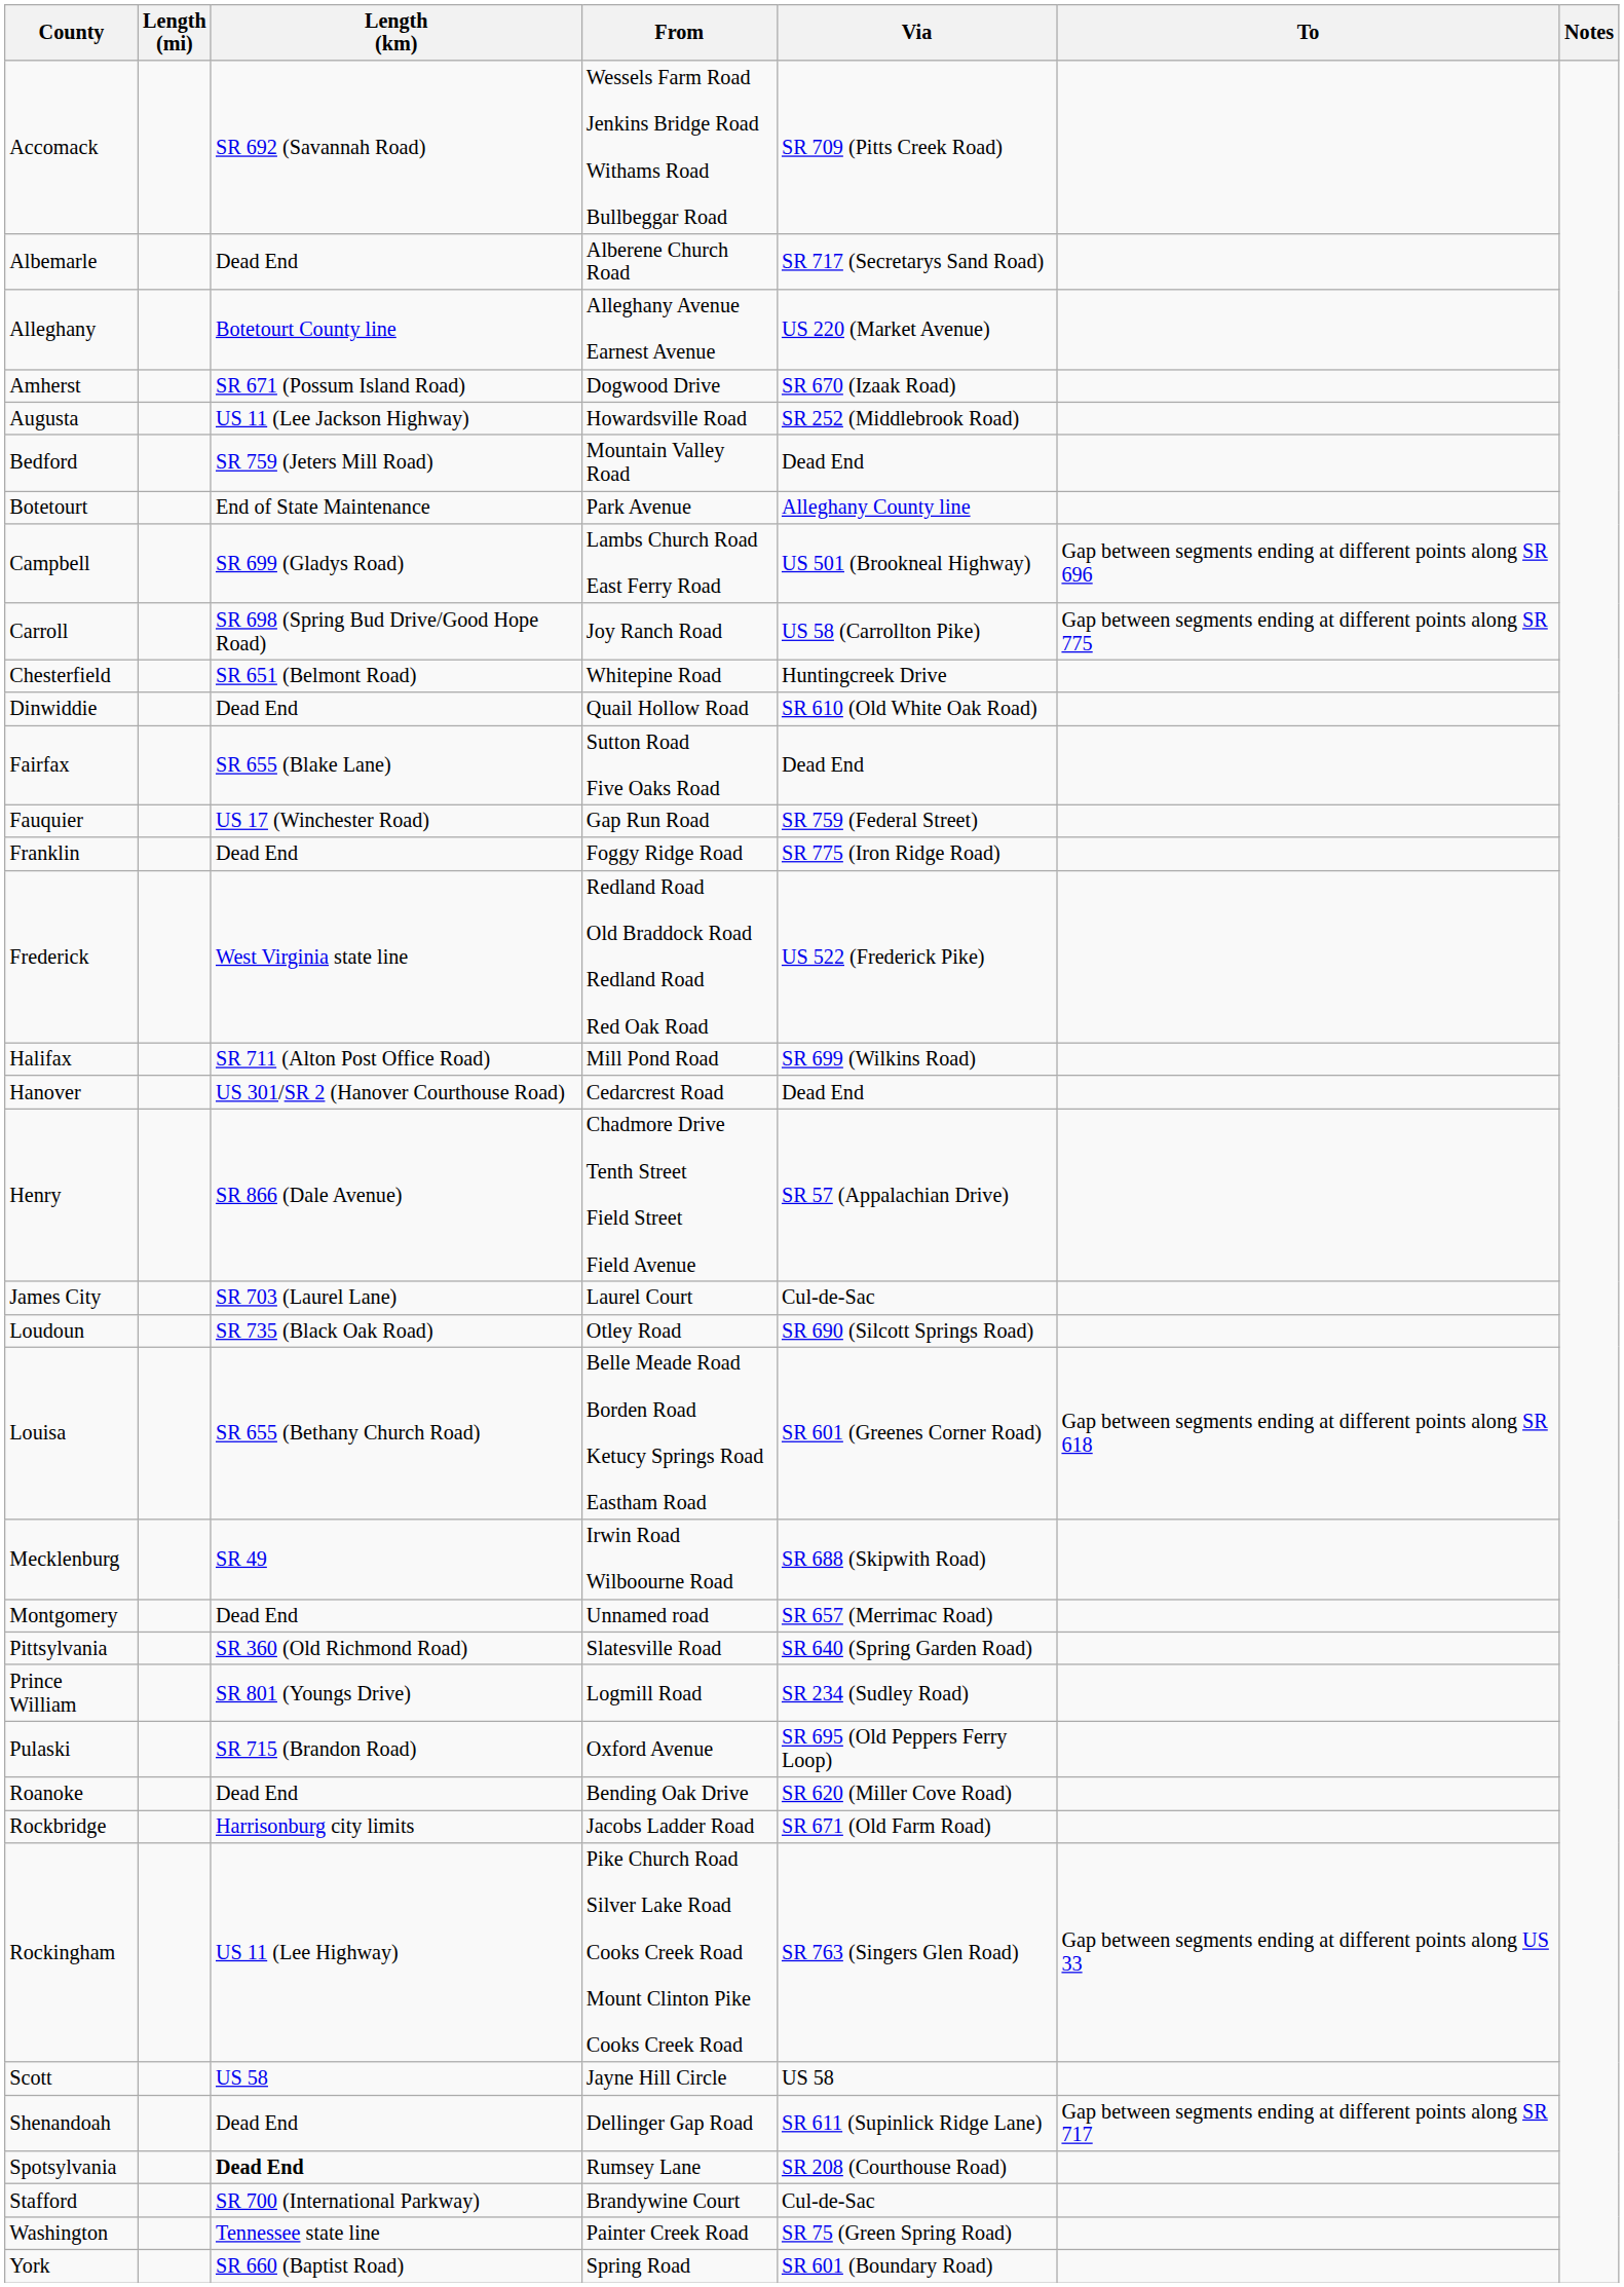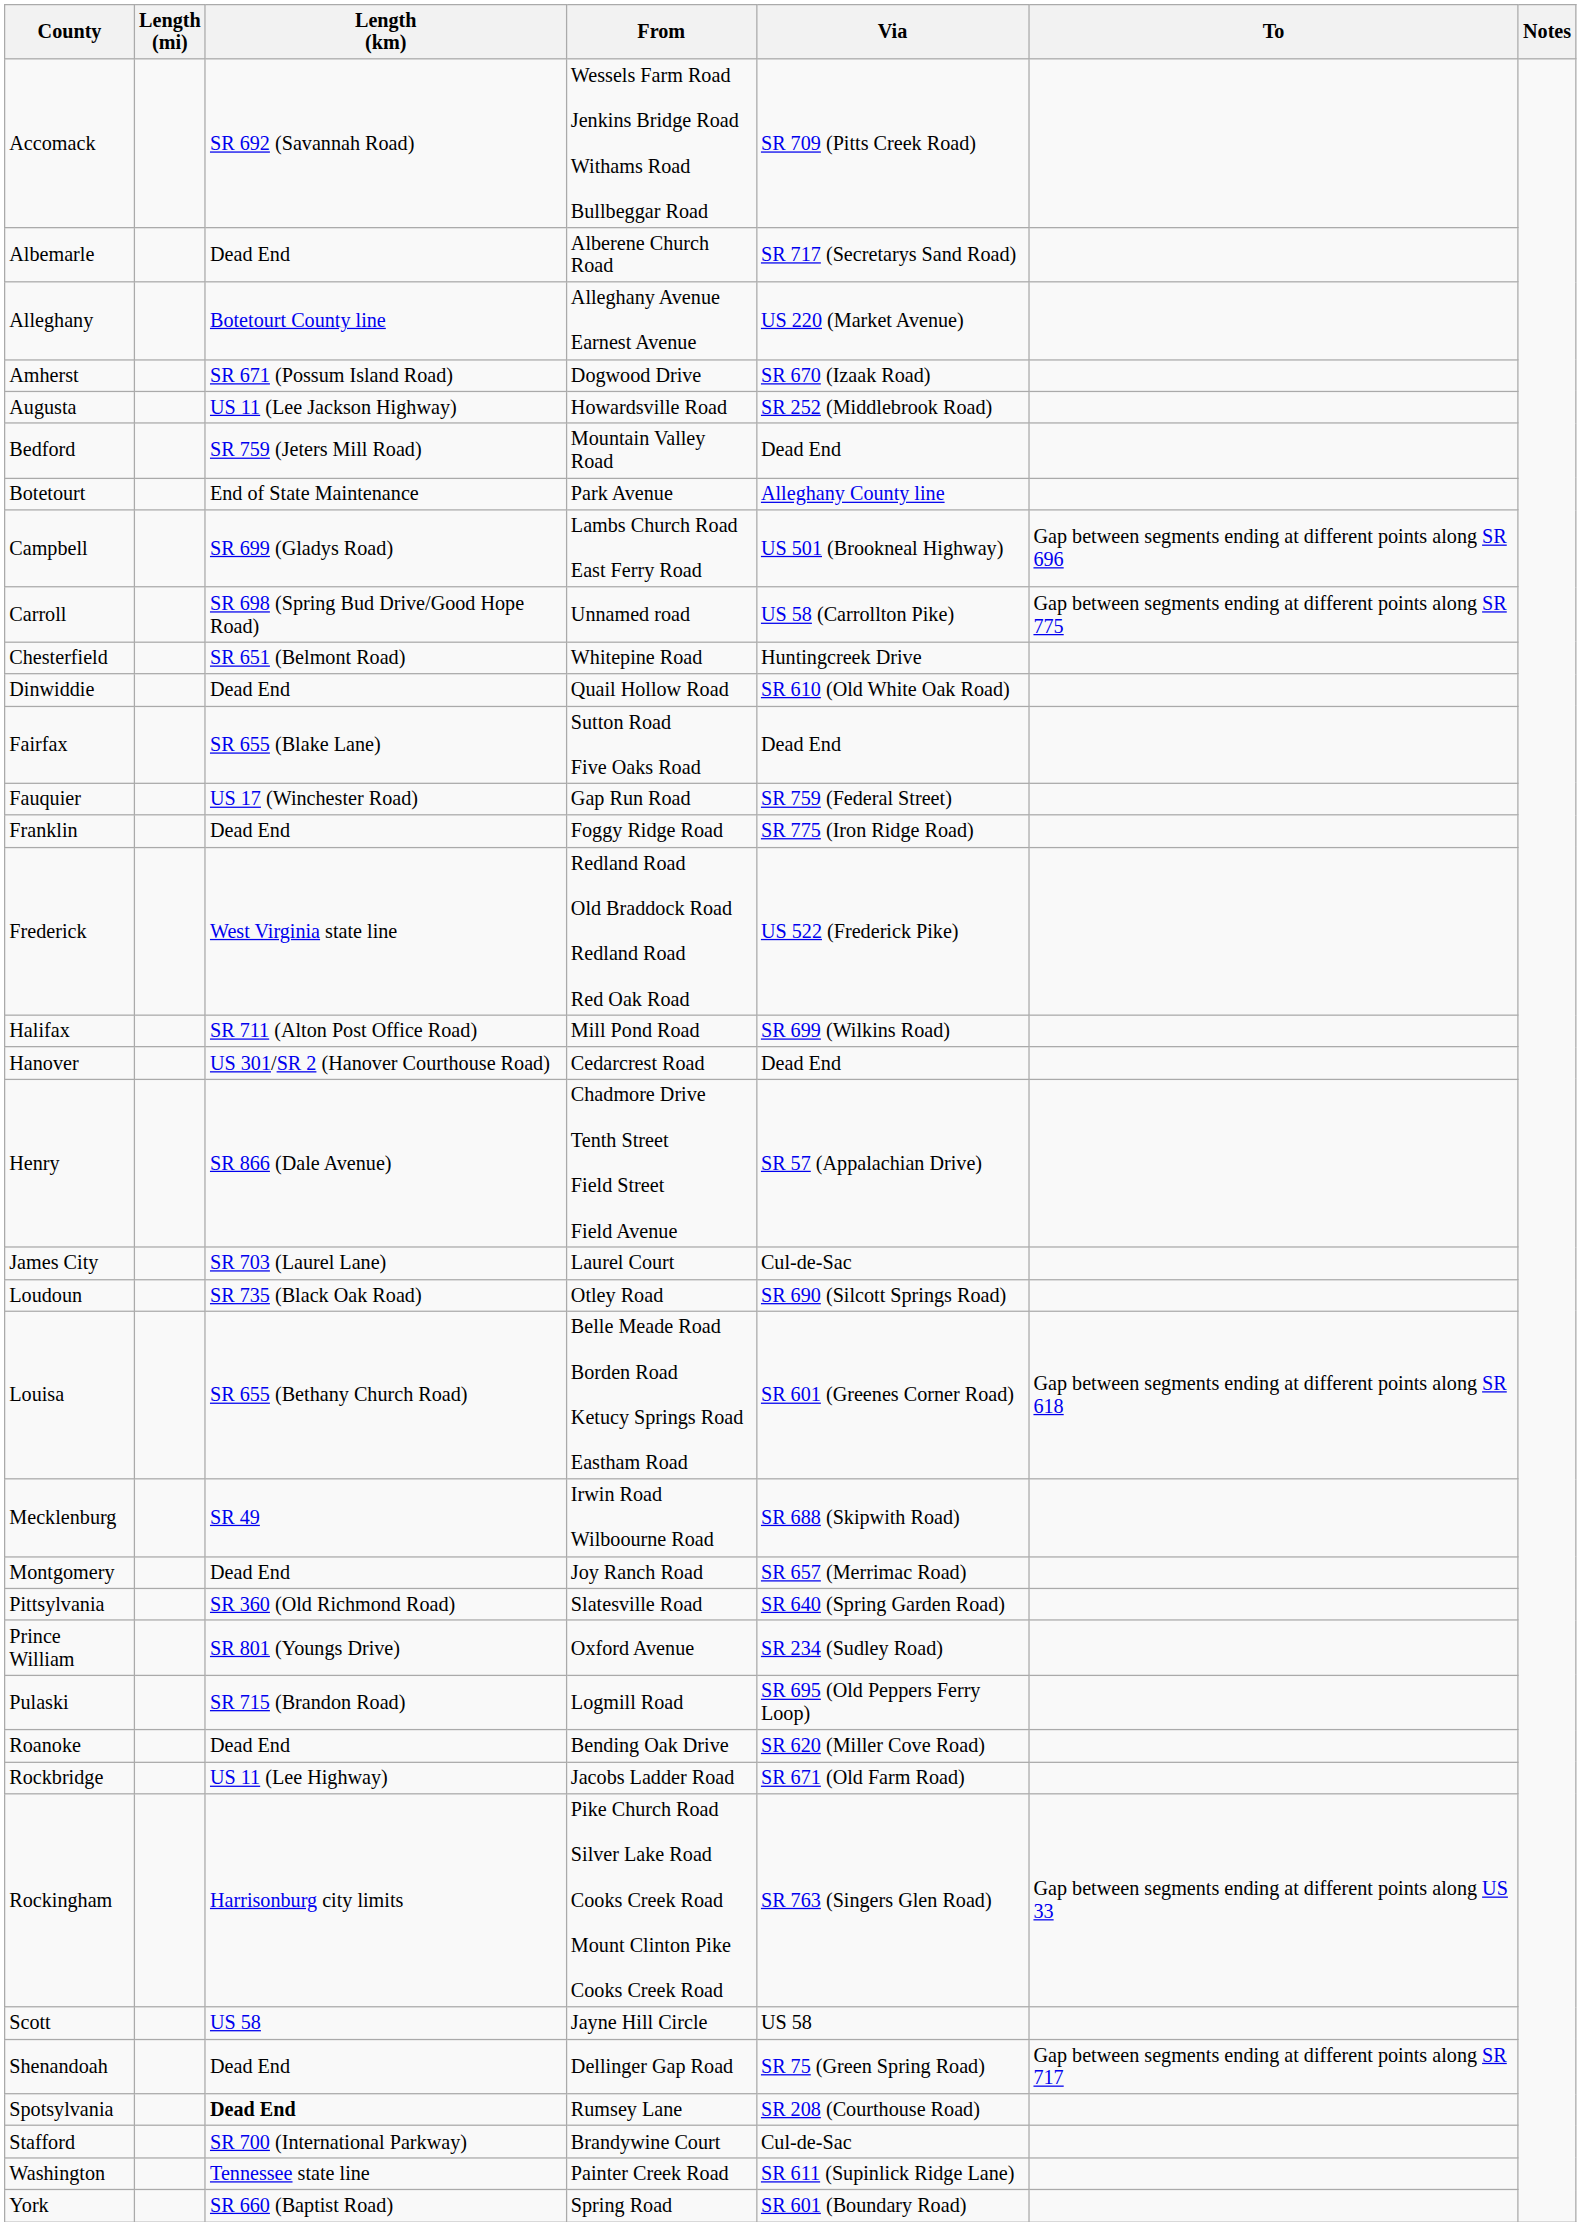Carroll | From: Joy Ranch Road -> Unnamed road
Montgomery | From: Unnamed road -> Joy Ranch Road
Prince William | From: Logmill Road -> Oxford Avenue
Pulaski | From: Oxford Avenue -> Logmill Road
Rockbridge | Length (km): Harrisonburg city limits -> US 11 (Lee Highway)
Rockingham | Length (km): US 11 (Lee Highway) -> Harrisonburg city limits
Shenandoah | Via: SR 611 (Supinlick Ridge Lane) -> SR 75 (Green Spring Road)
Washington | Via: SR 75 (Green Spring Road) -> SR 611 (Supinlick Ridge Lane)
